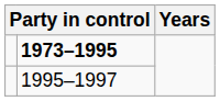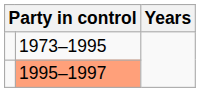1973–1995 | column 2: bold -> normal
1995–1997 | column 2: no background -> lightsalmon background
